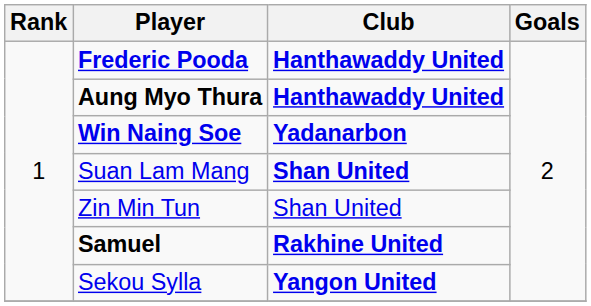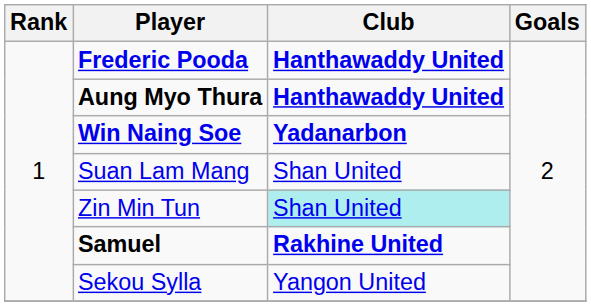Suan Lam Mang | Club: bold -> normal
Zin Min Tun | Club: no background -> paleturquoise background
Sekou Sylla | Club: bold -> normal
